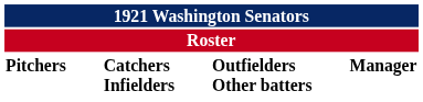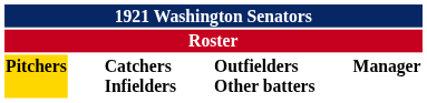Pitchers | column 1: no background -> gold background
